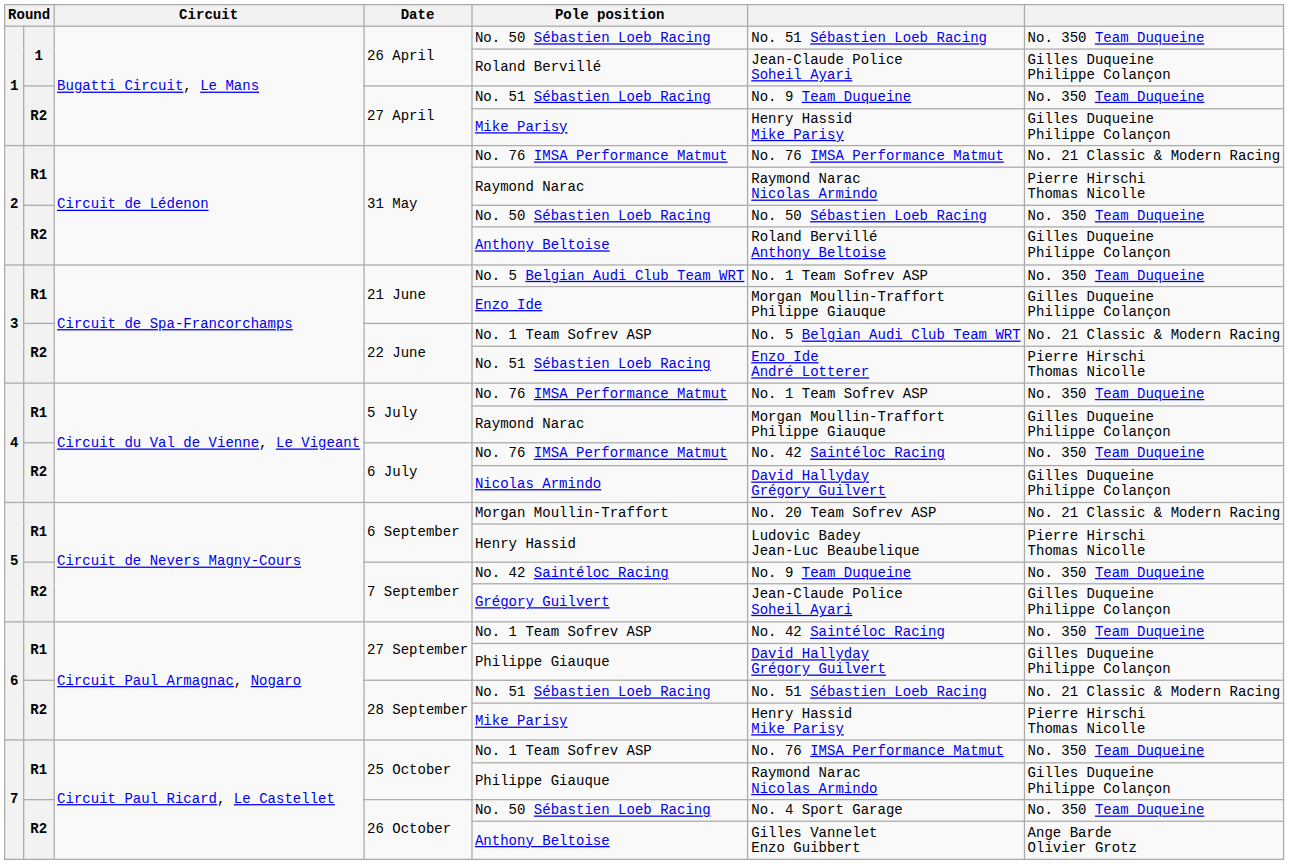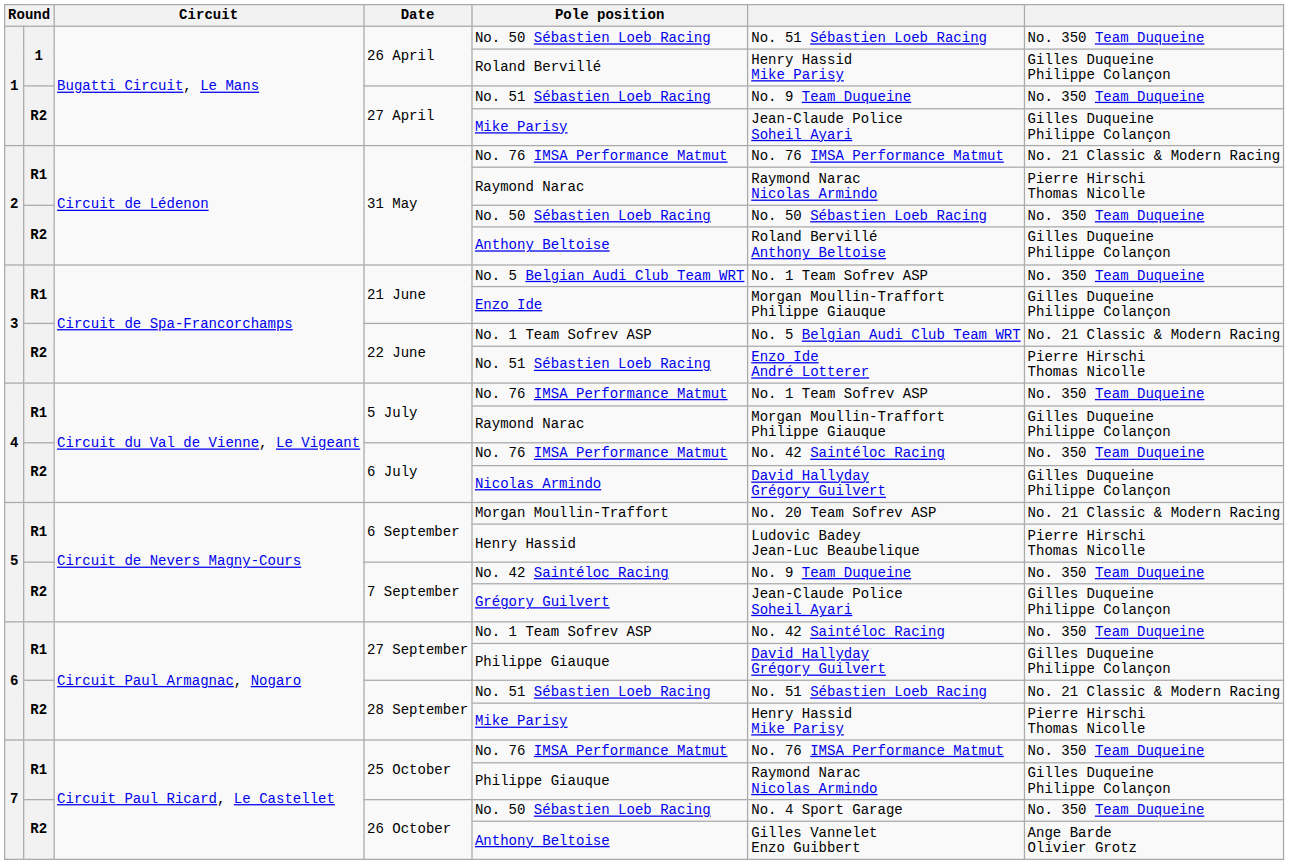row 3 | column 6: Jean-Claude Police Soheil Ayari -> Henry Hassid Mike Parisy
row 5 | column 6: Henry Hassid Mike Parisy -> Jean-Claude Police Soheil Ayari
row 26 | Pole position: No. 1 Team Sofrev ASP -> No. 76 IMSA Performance Matmut
